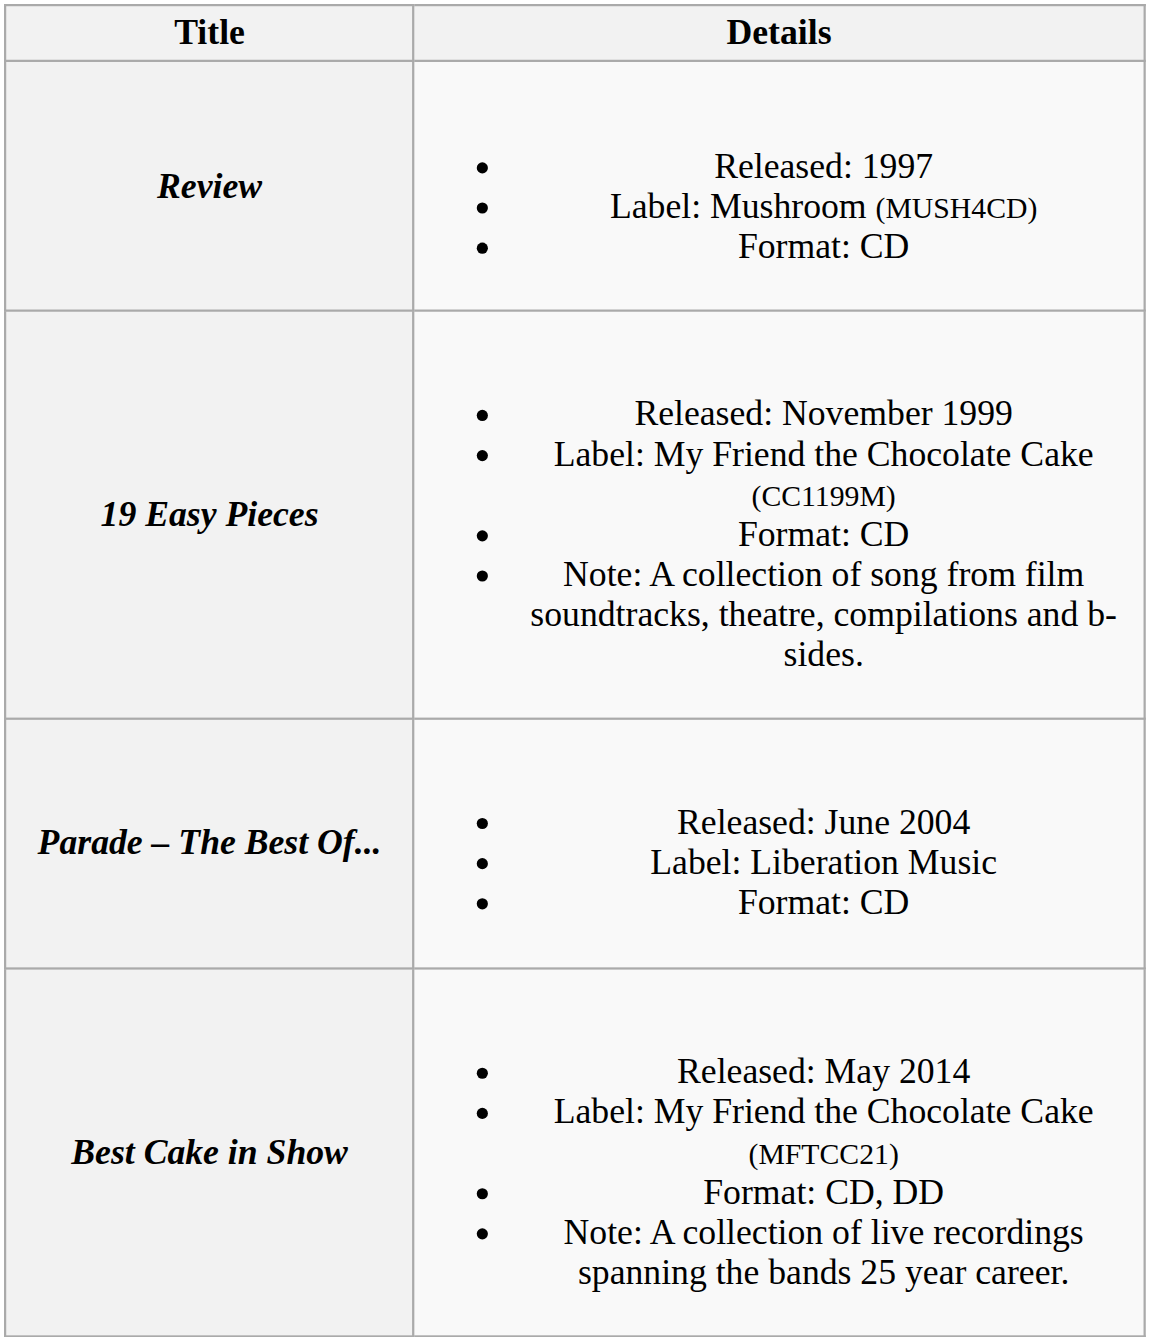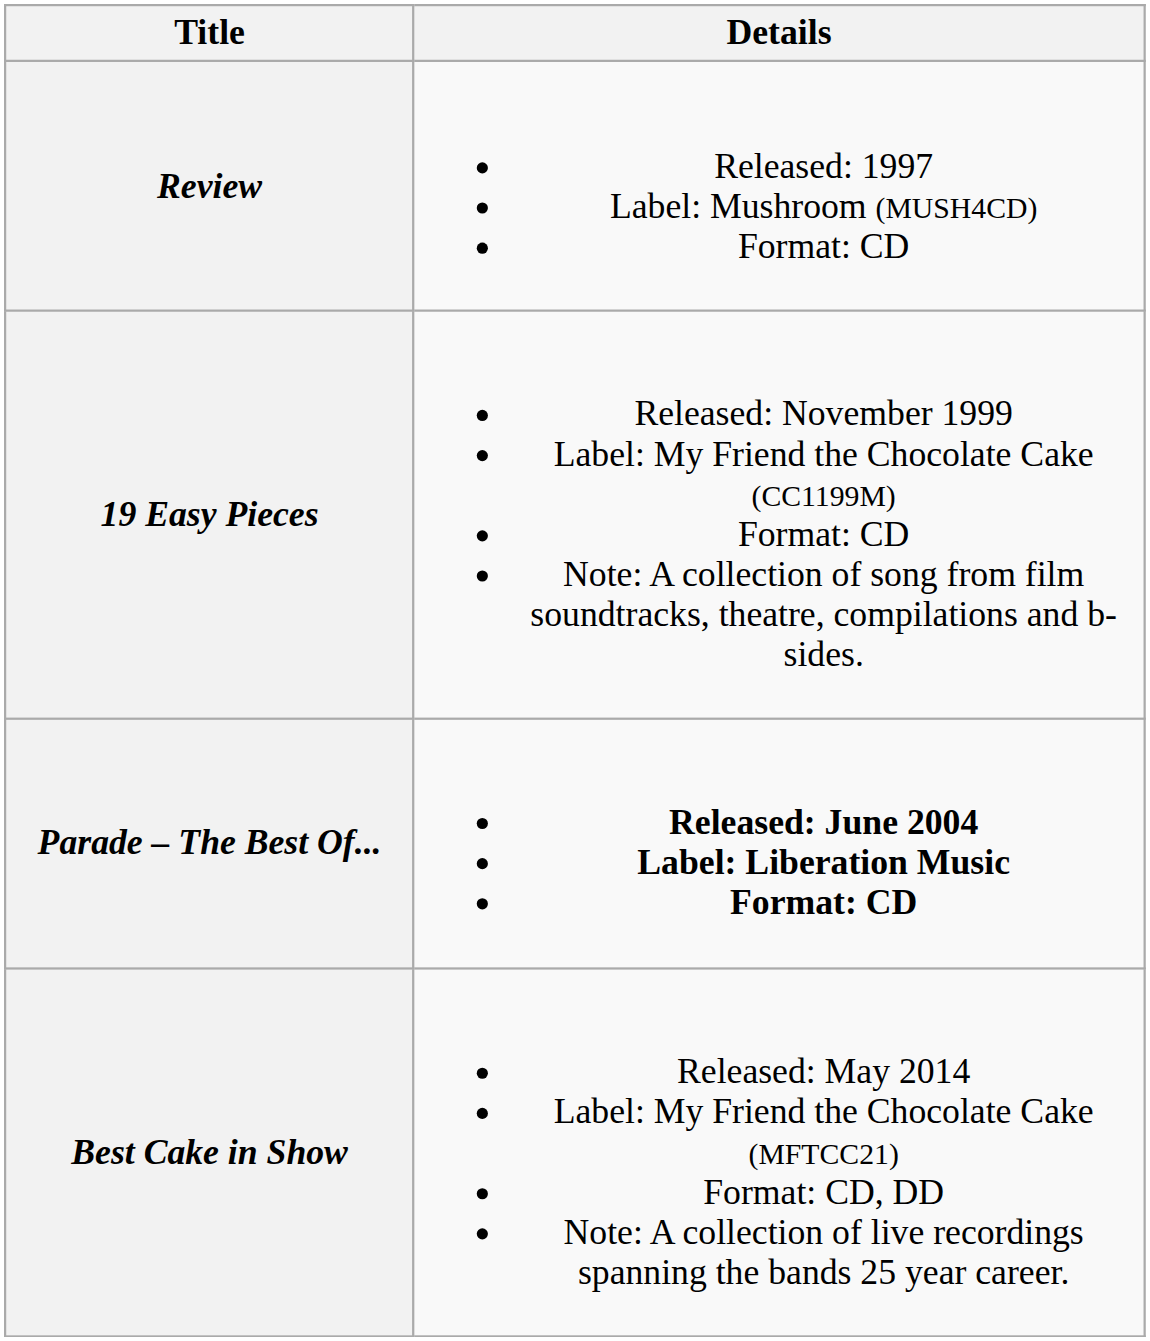Parade – The Best Of... | Details: normal -> bold
